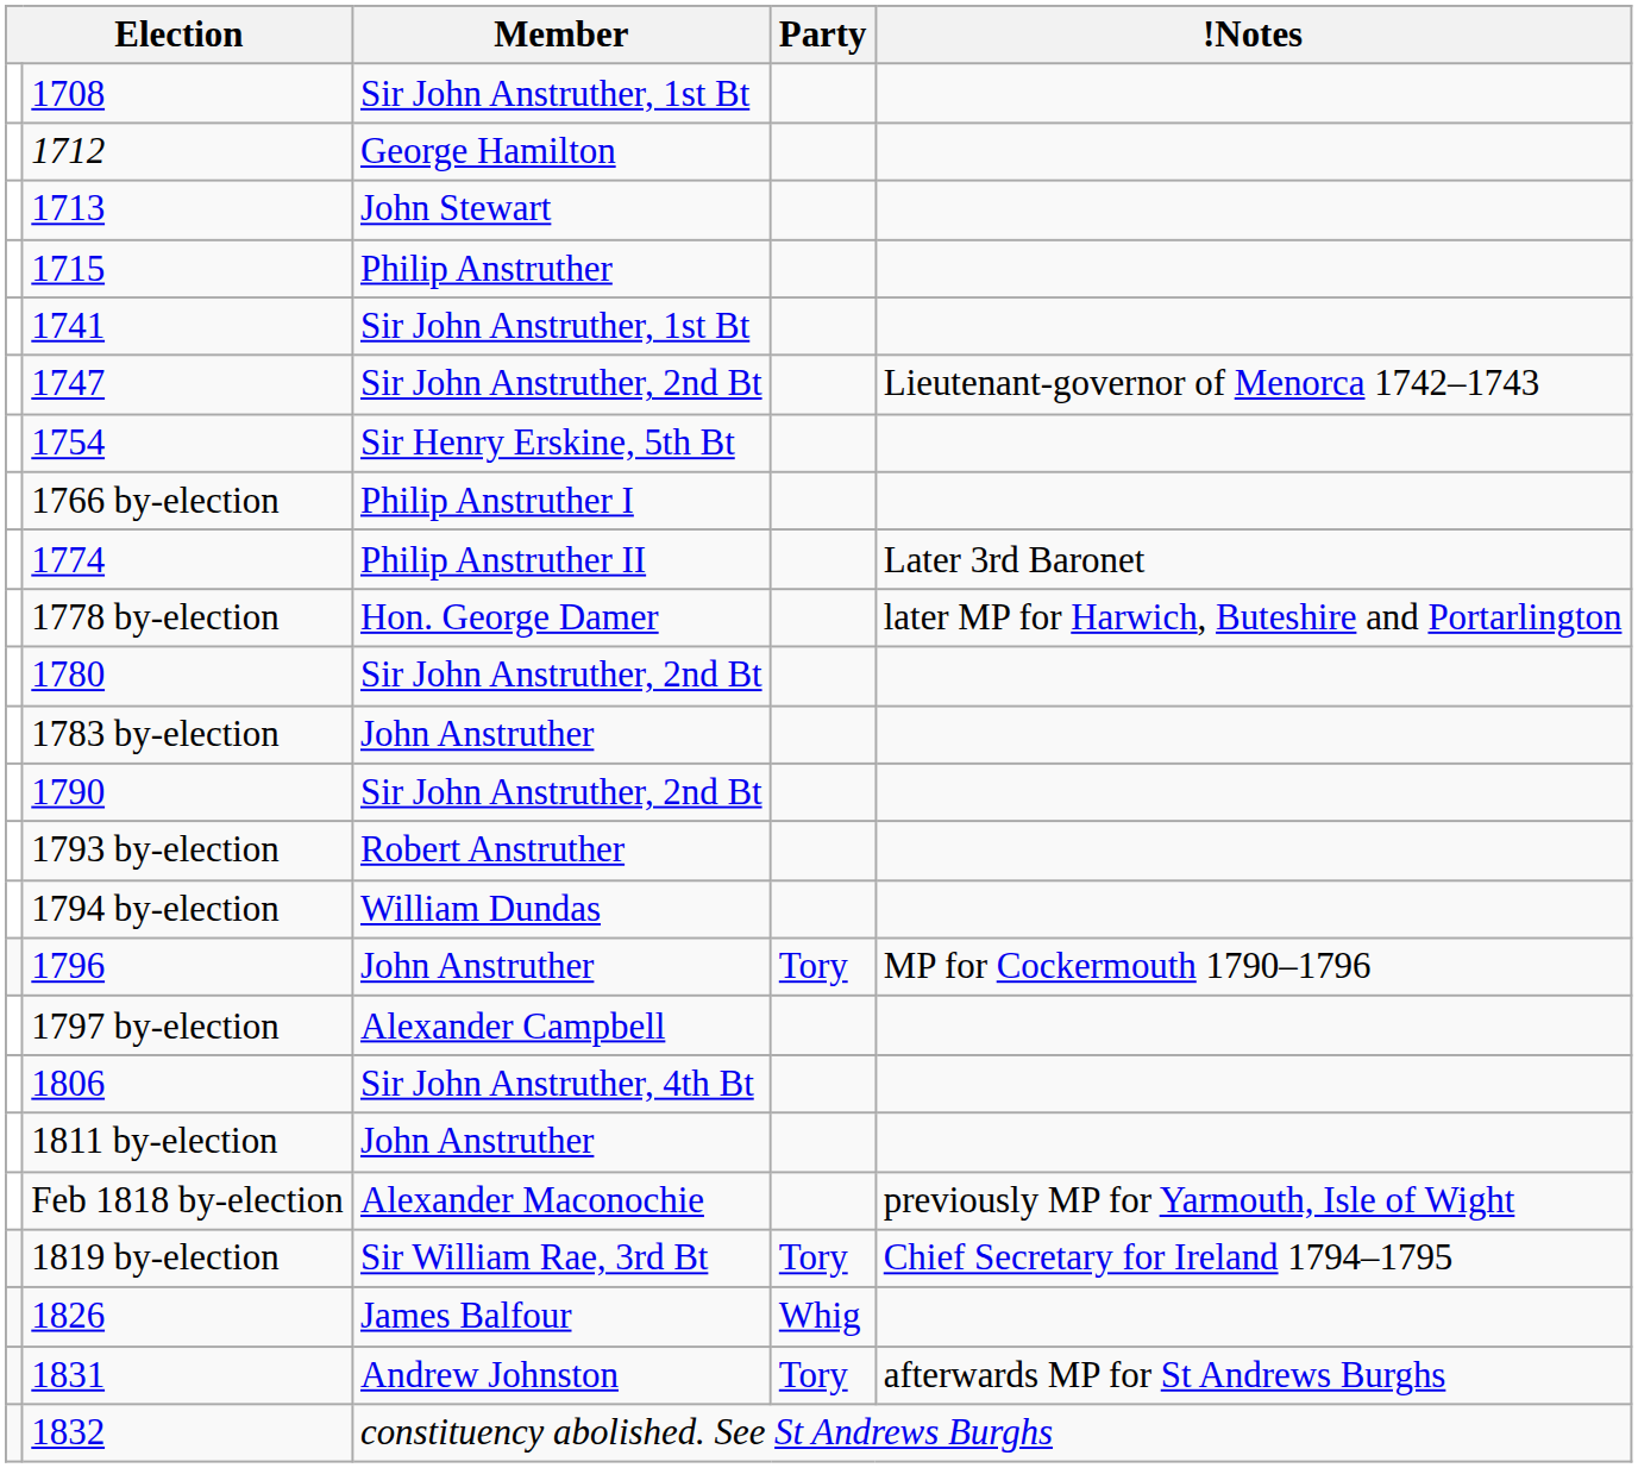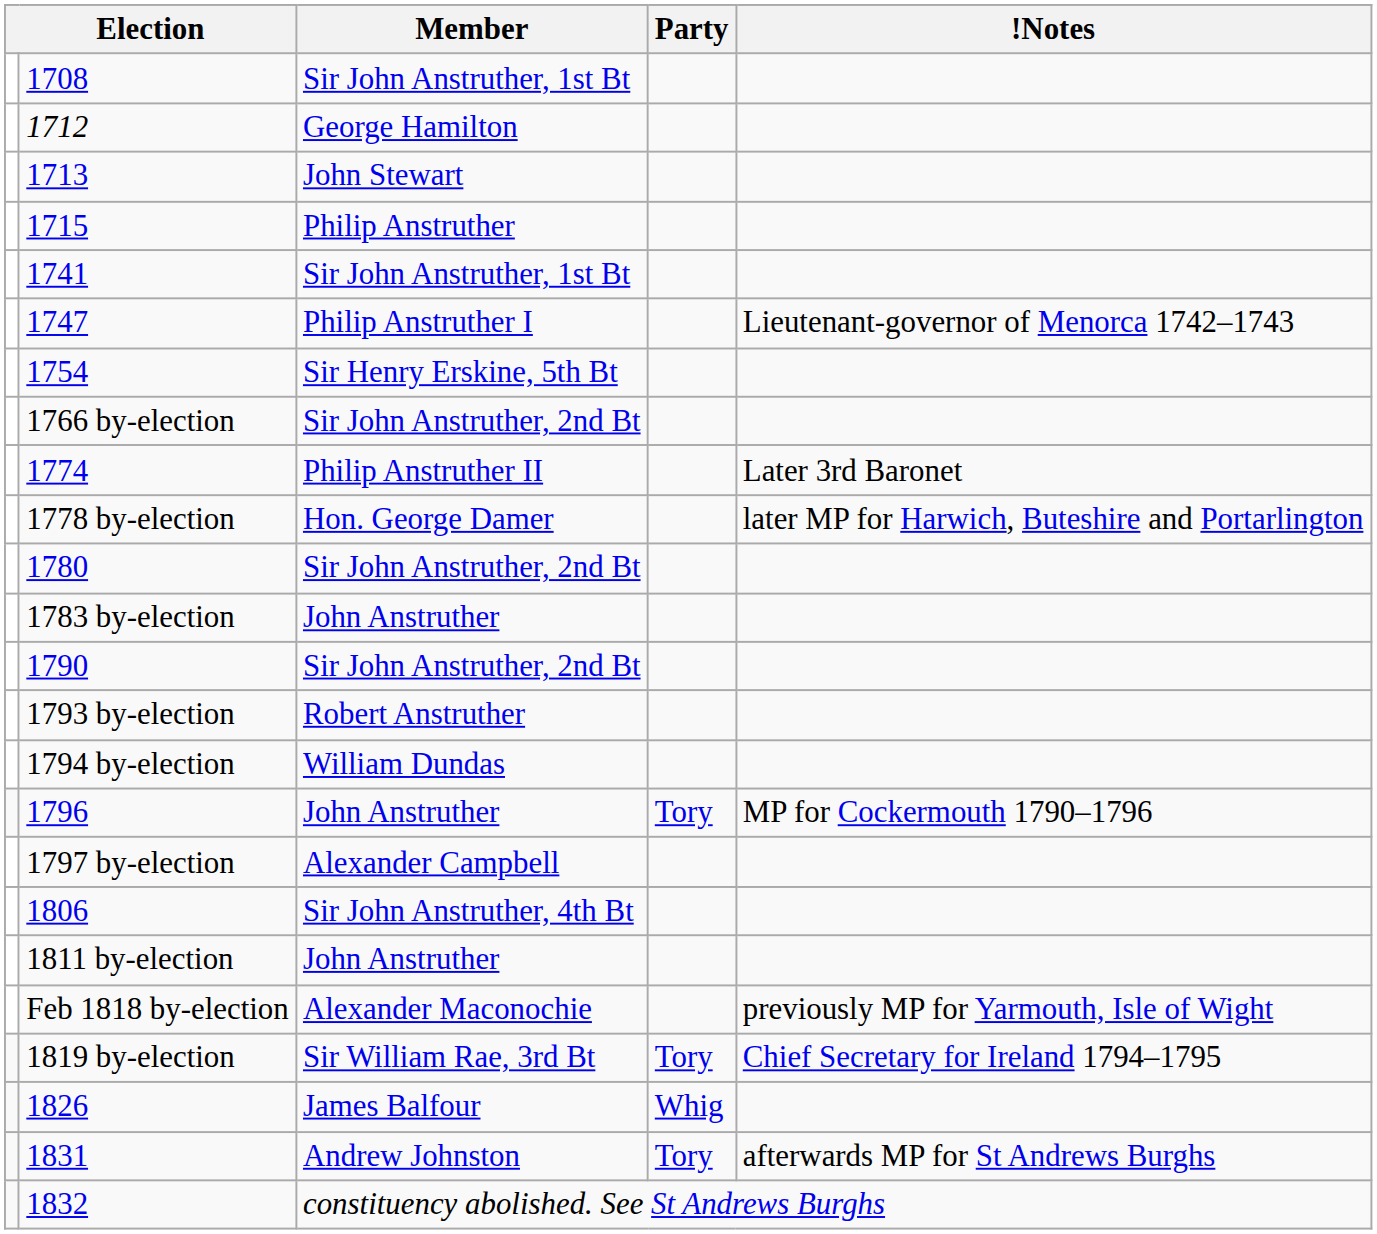1747 | Member: Sir John Anstruther, 2nd Bt -> Philip Anstruther I
1766 by-election | Member: Philip Anstruther I -> Sir John Anstruther, 2nd Bt
